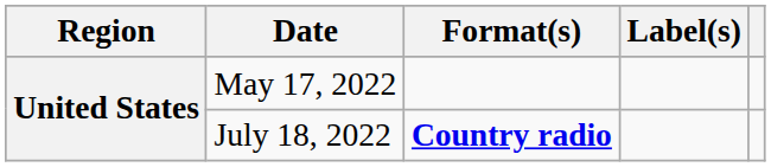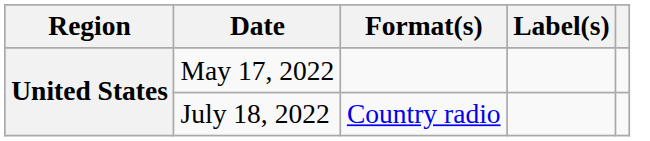July 18, 2022 | Format(s): bold -> normal
